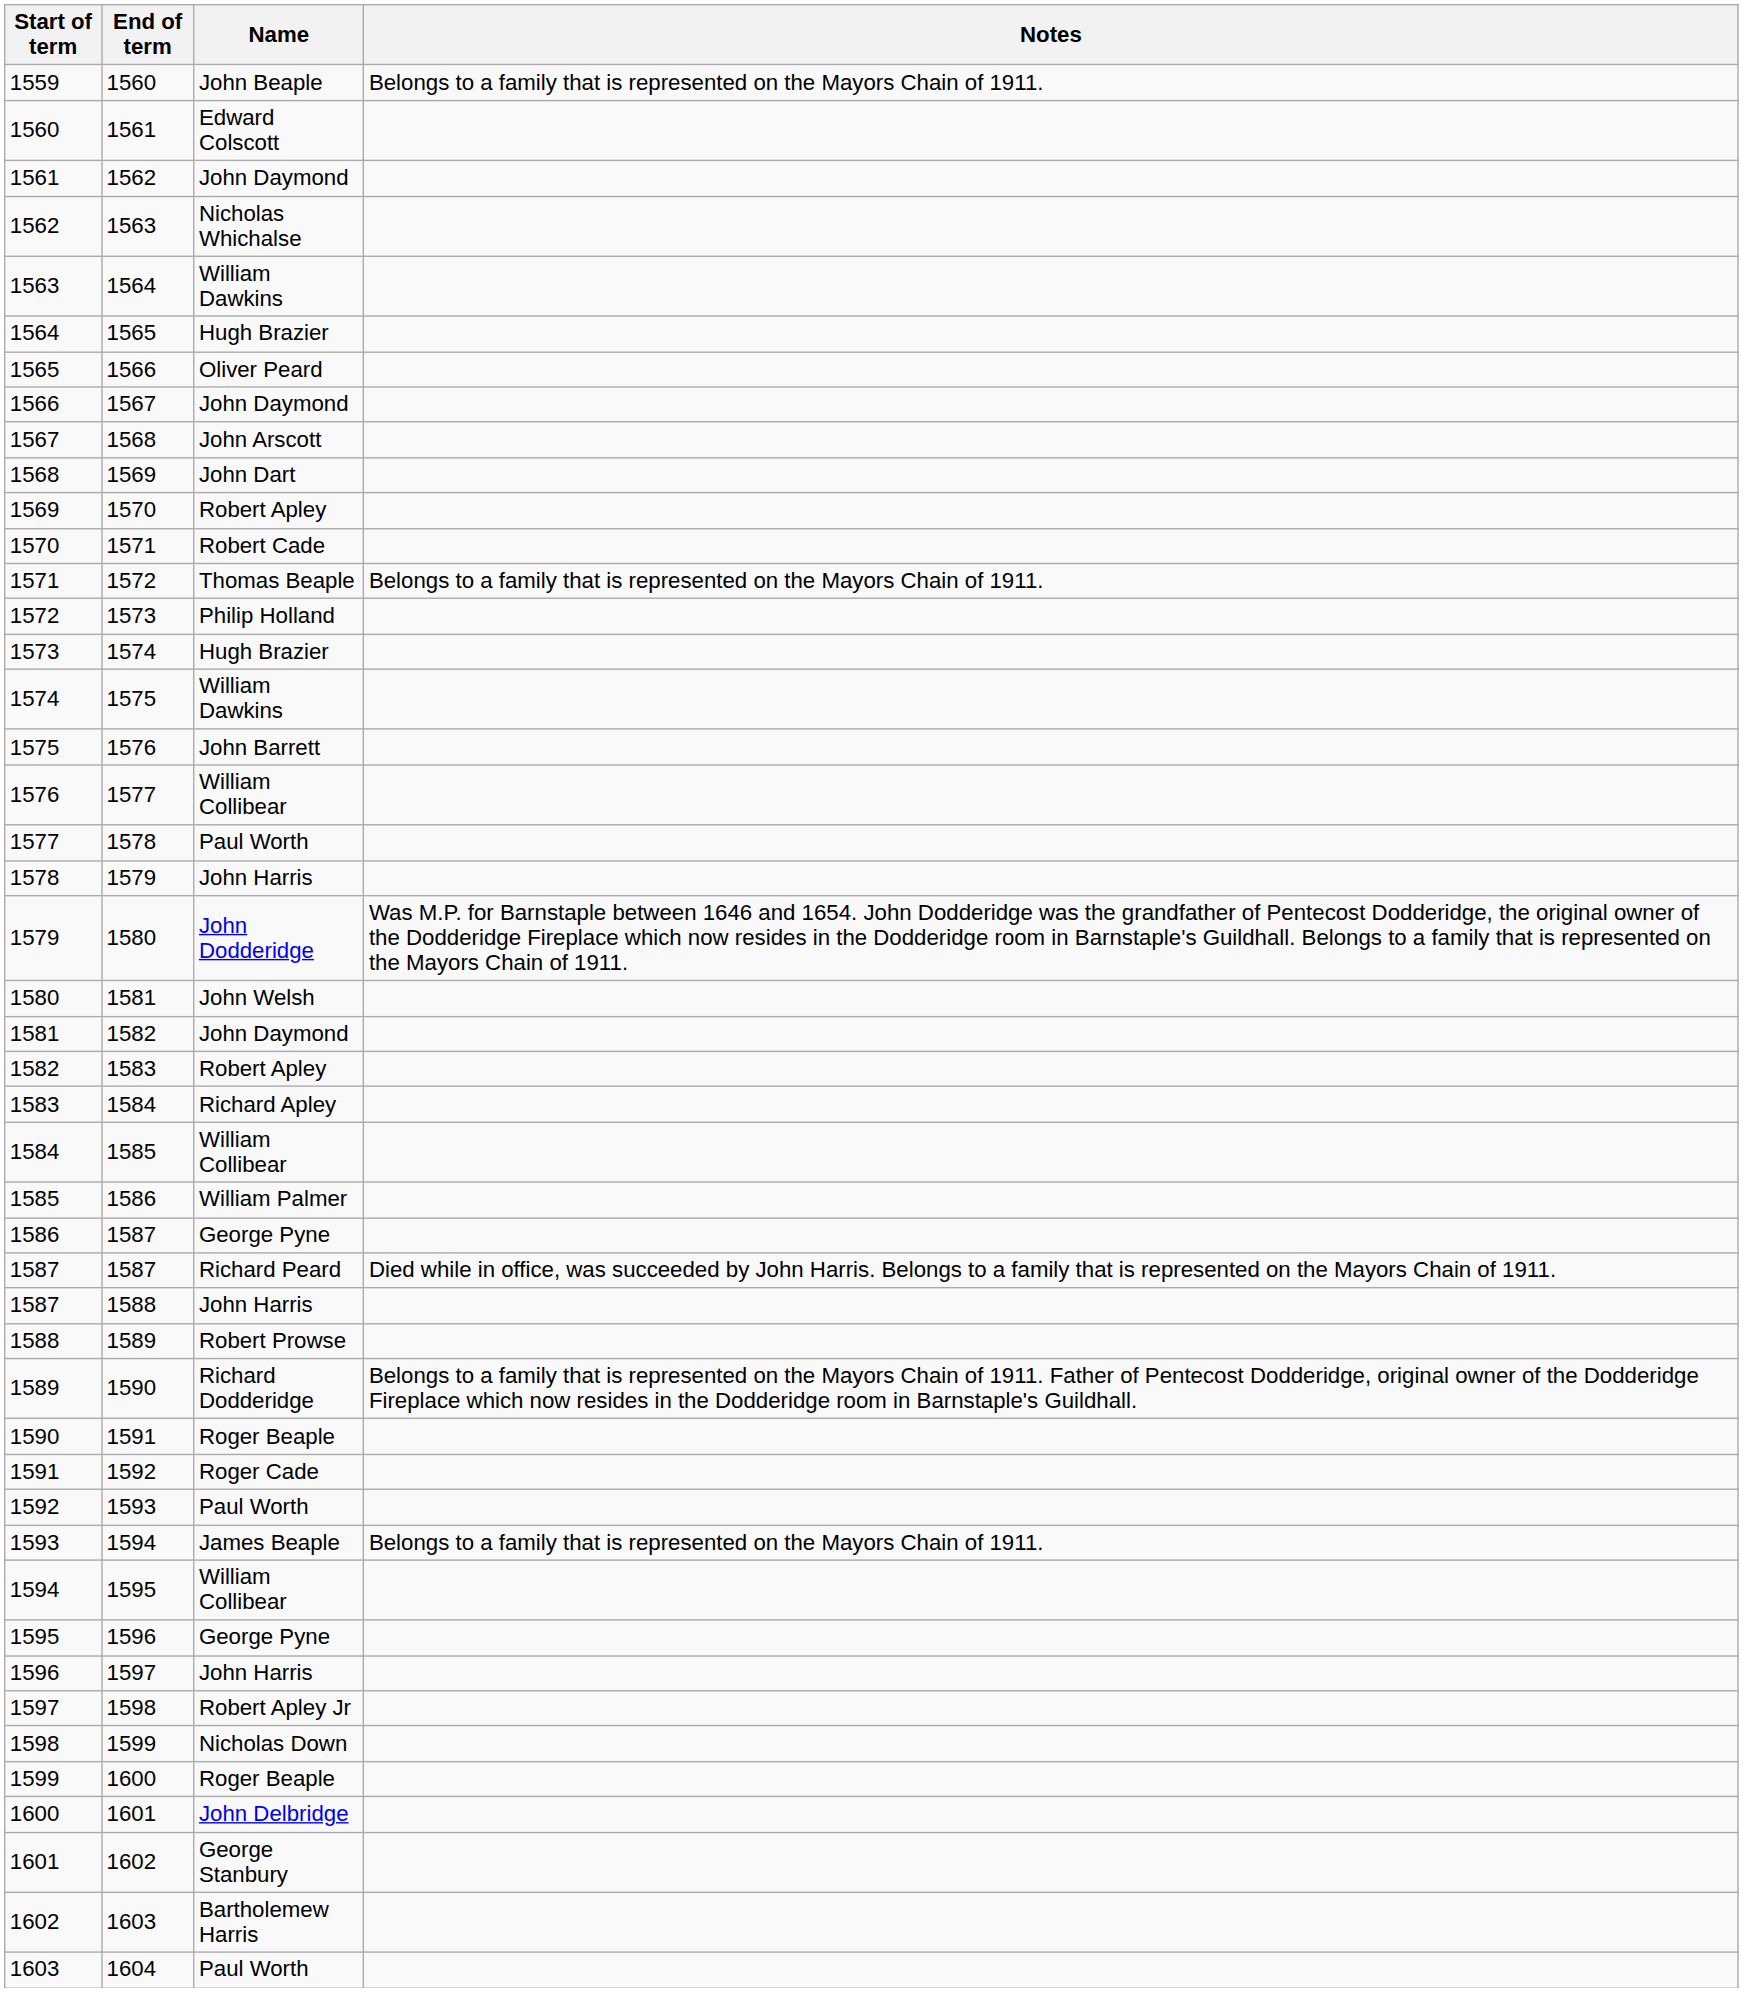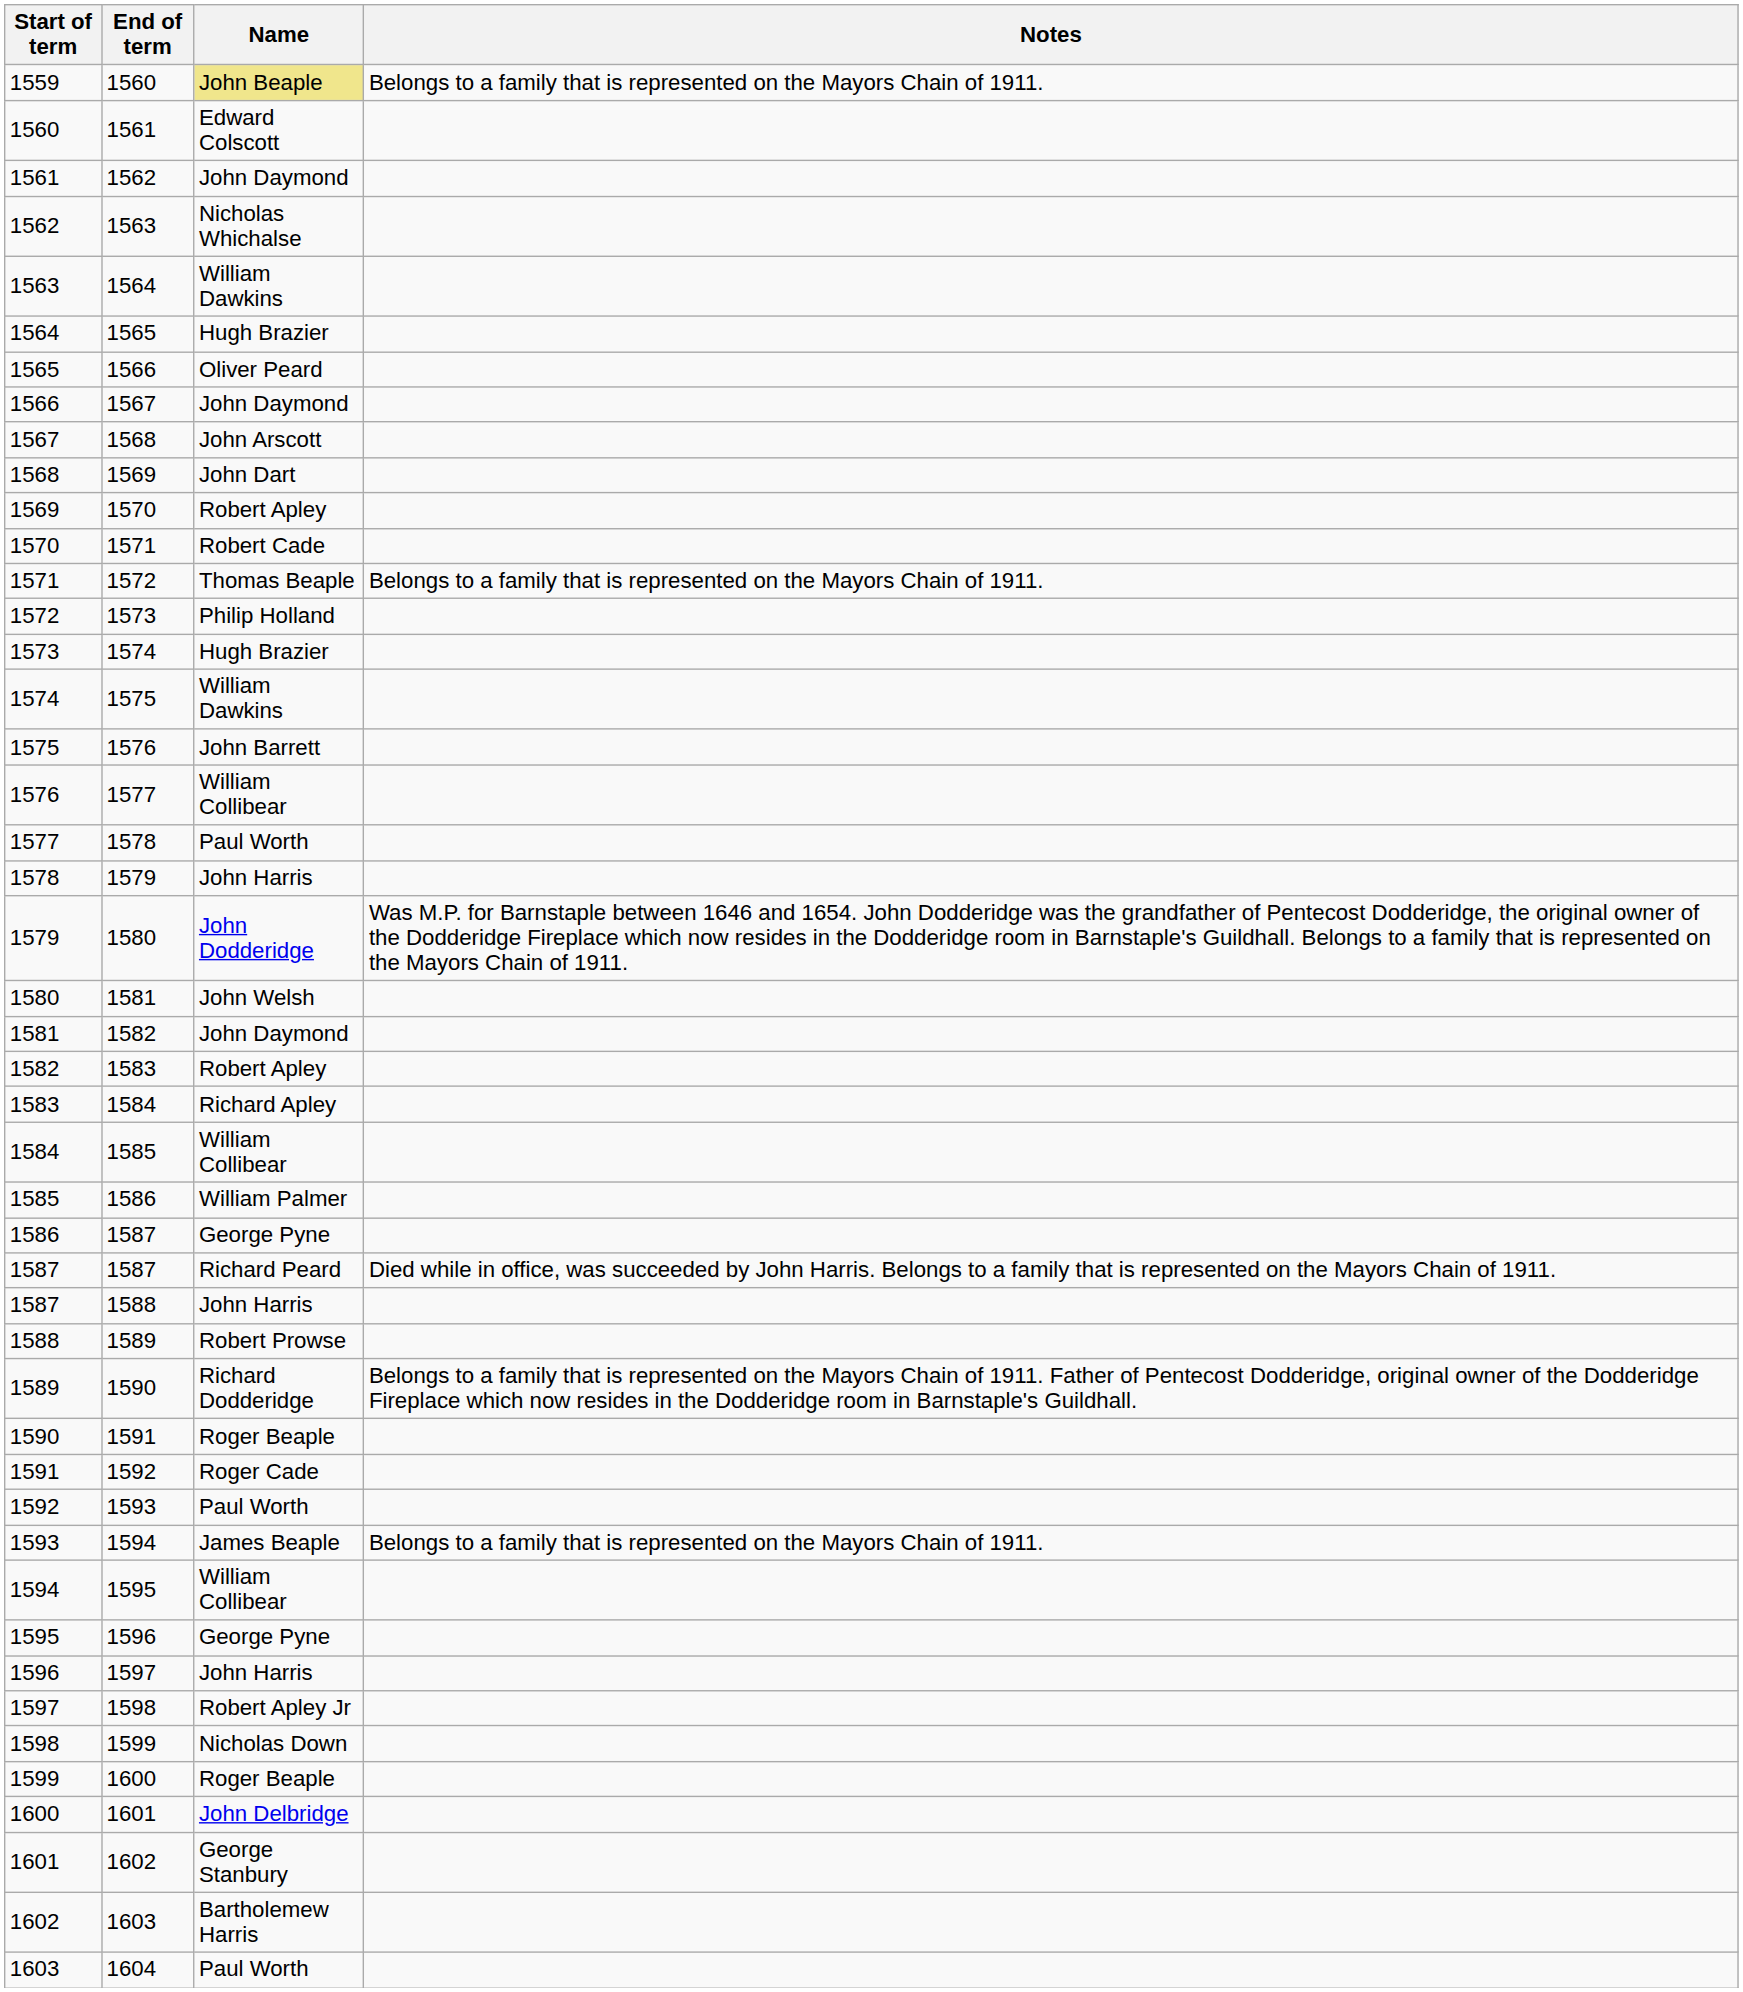1559 | Name: no background -> khaki background
